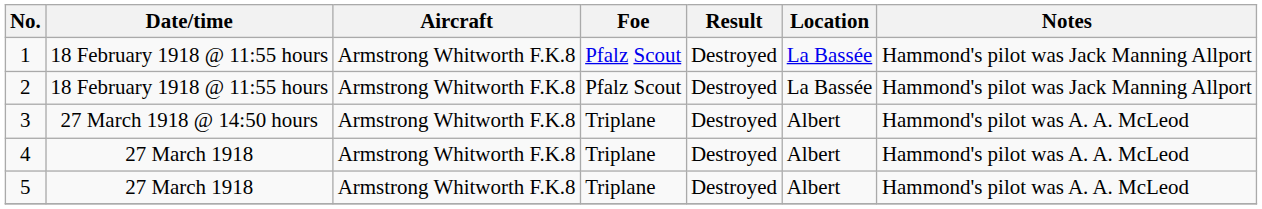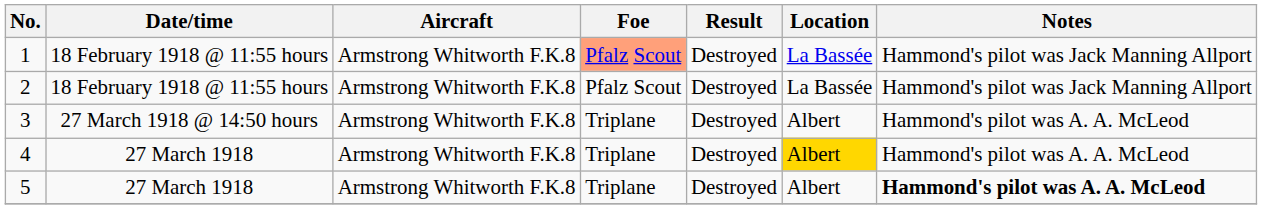1 | Foe: no background -> lightsalmon background
4 | Location: no background -> gold background
5 | Notes: normal -> bold
